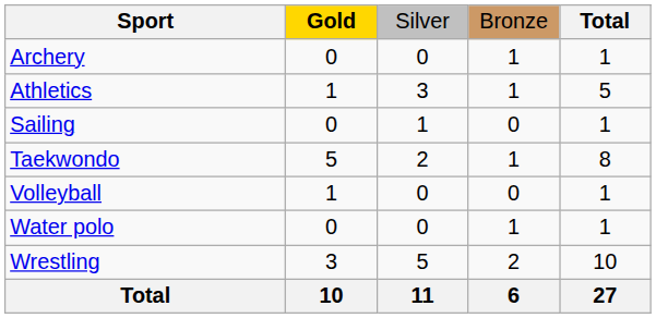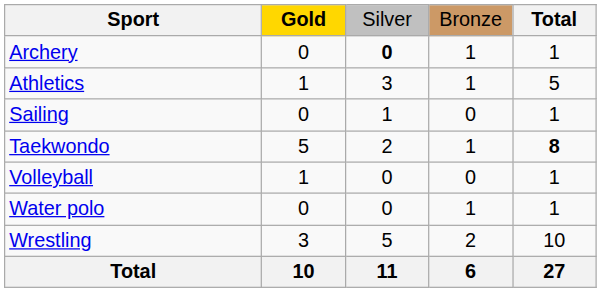Archery | column 3: normal -> bold
Taekwondo | column 5: normal -> bold
